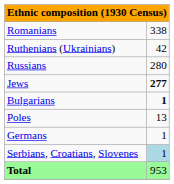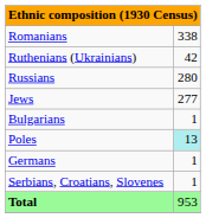Jews | column 2: bold -> normal
Bulgarians | column 2: bold -> normal
Poles | column 2: no background -> paleturquoise background
Serbians, Croatians, Slovenes | column 2: lightblue background -> no background
